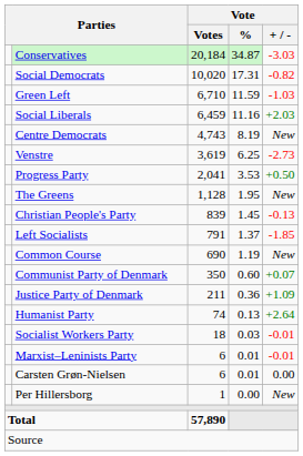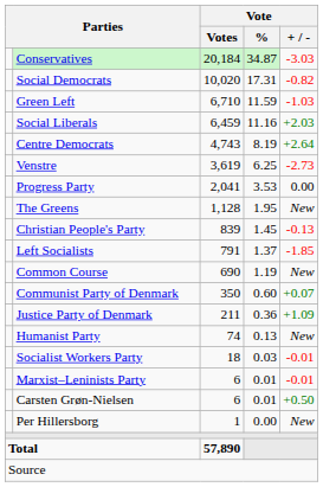Centre Democrats | Vote / + / -: New -> +2.64
Progress Party | Vote / + / -: +0.50 -> 0.00
Humanist Party | Vote / + / -: +2.64 -> New
Carsten Grøn-Nielsen | Vote / + / -: 0.00 -> +0.50
